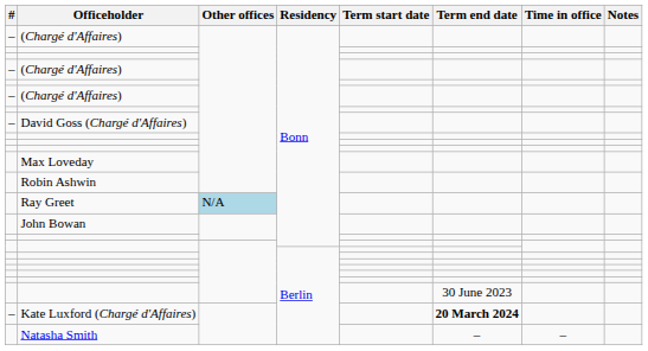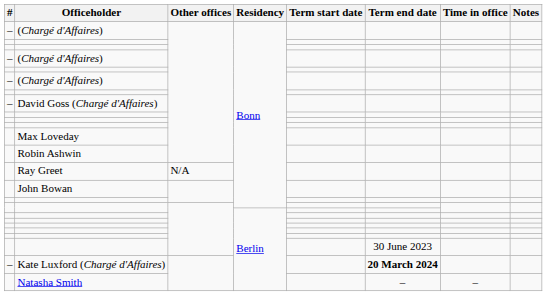Ray Greet | Other offices: lightblue background -> no background
